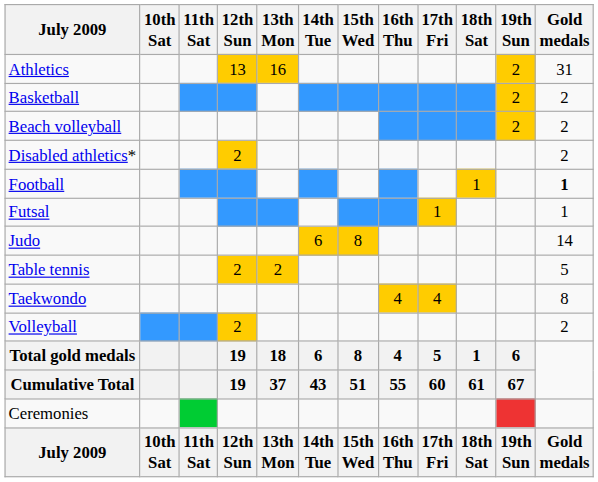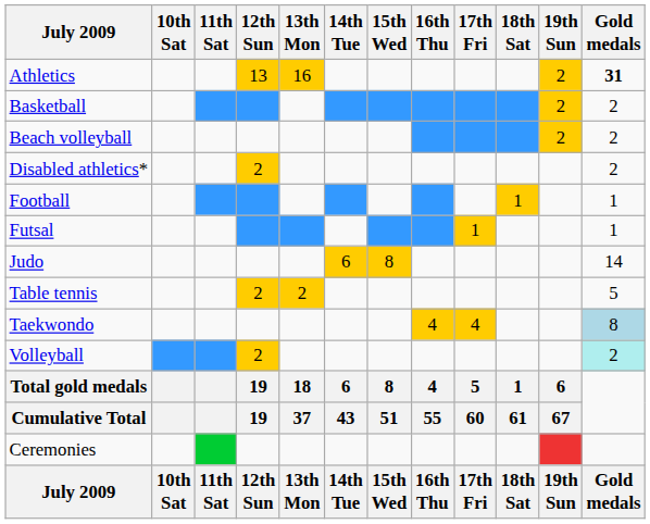Athletics | Gold medals: normal -> bold
Football | Gold medals: bold -> normal
Taekwondo | Gold medals: no background -> lightblue background
Volleyball | Gold medals: no background -> paleturquoise background
